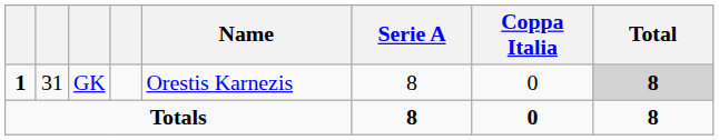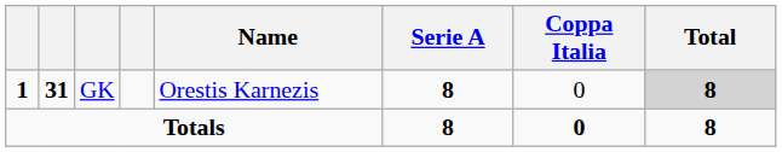1 | column 2: normal -> bold
1 | Serie A: normal -> bold
